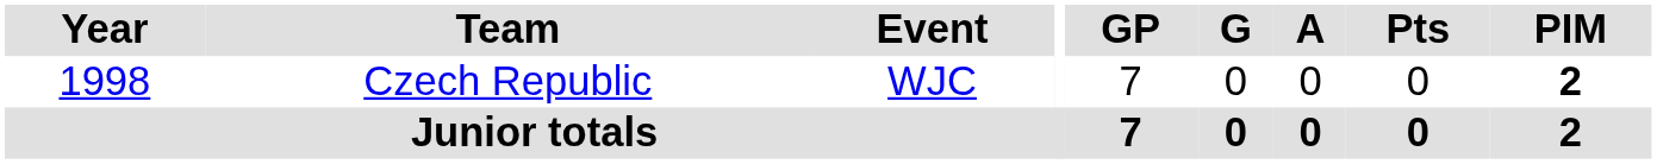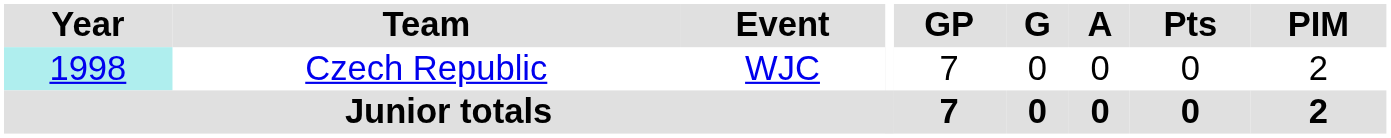Czech Republic | Year: no background -> paleturquoise background
Czech Republic | PIM: bold -> normal
